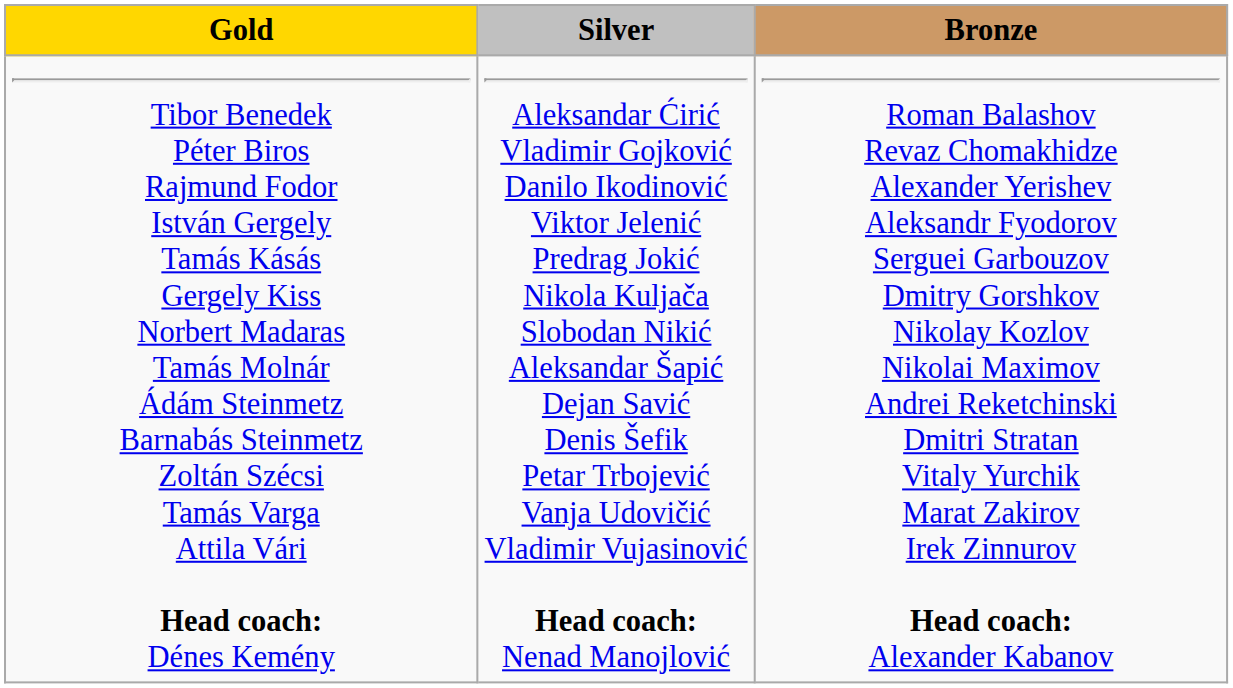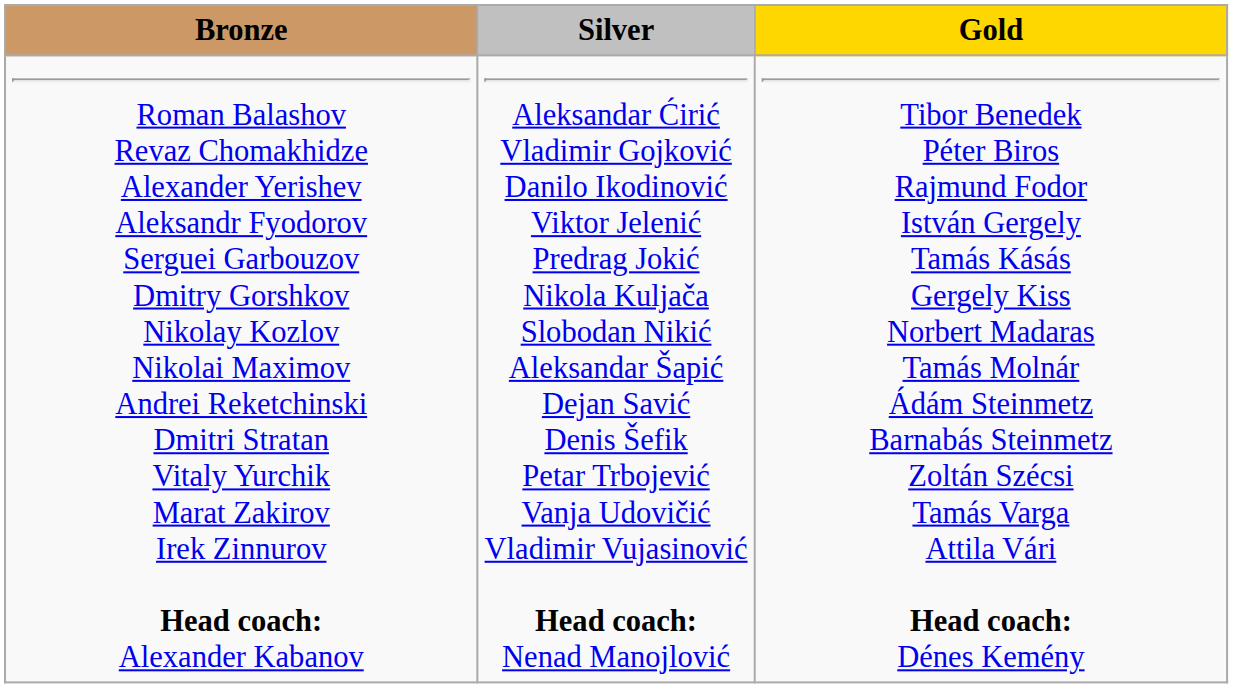columns swapped: Gold <-> Bronze
